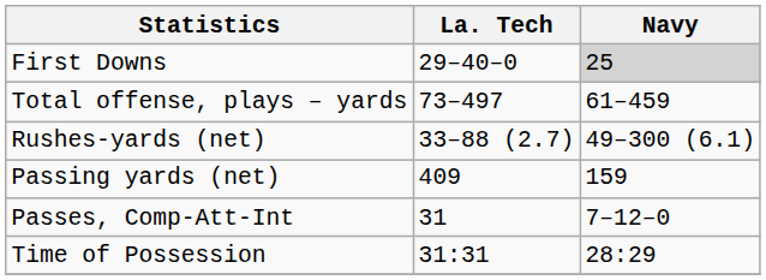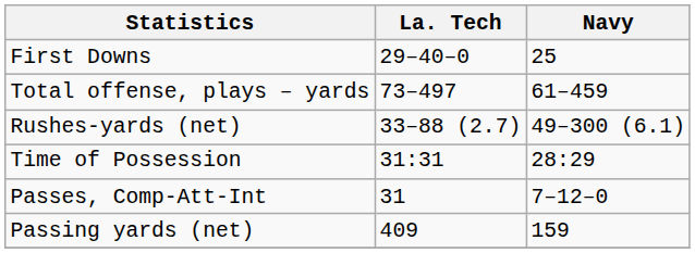First Downs | Navy: lightgrey background -> no background
rows swapped: Passing yards (net) <-> Time of Possession
